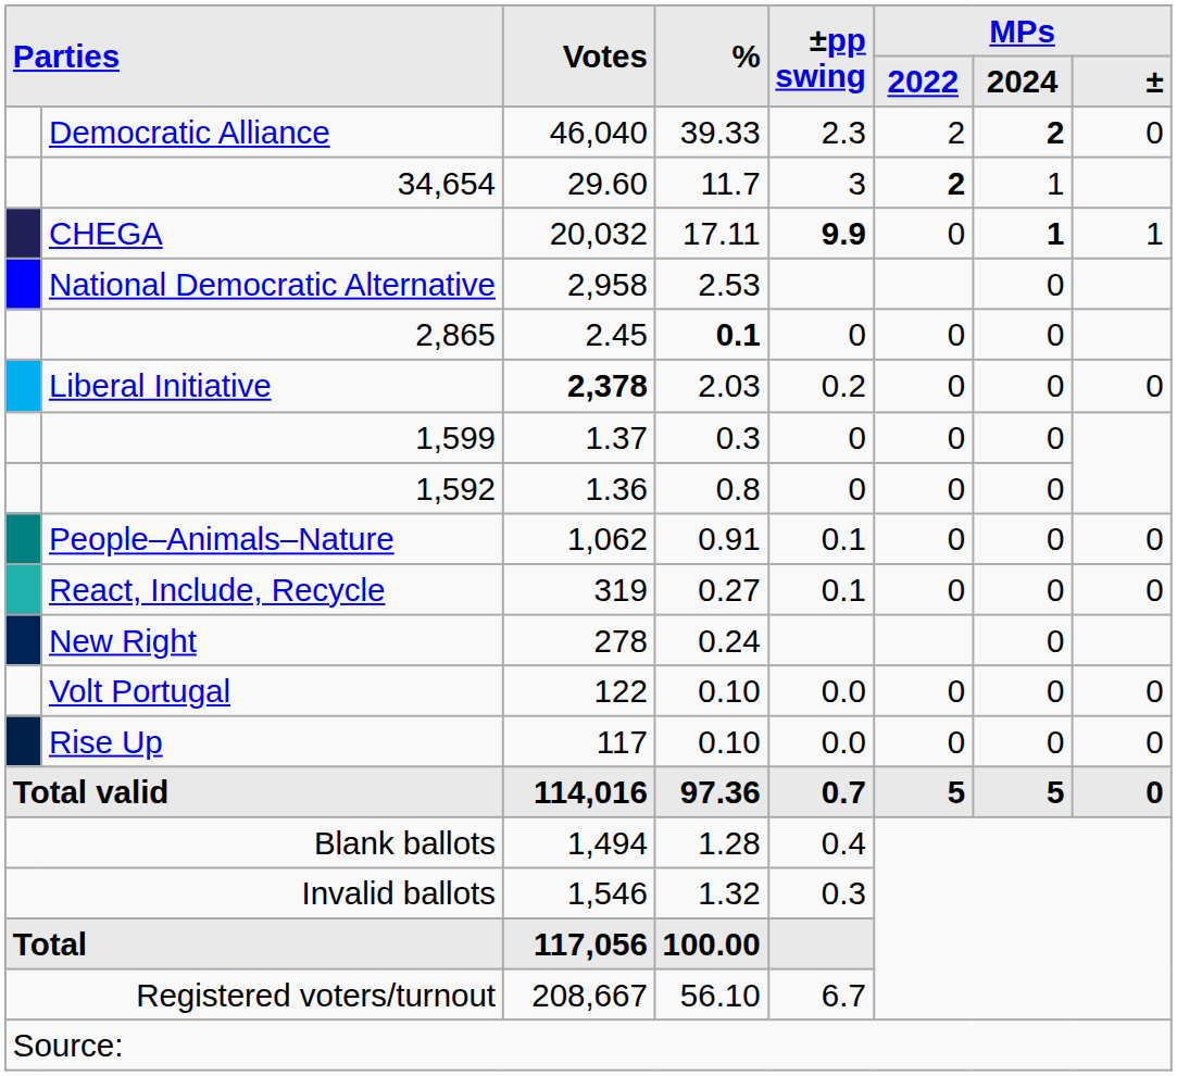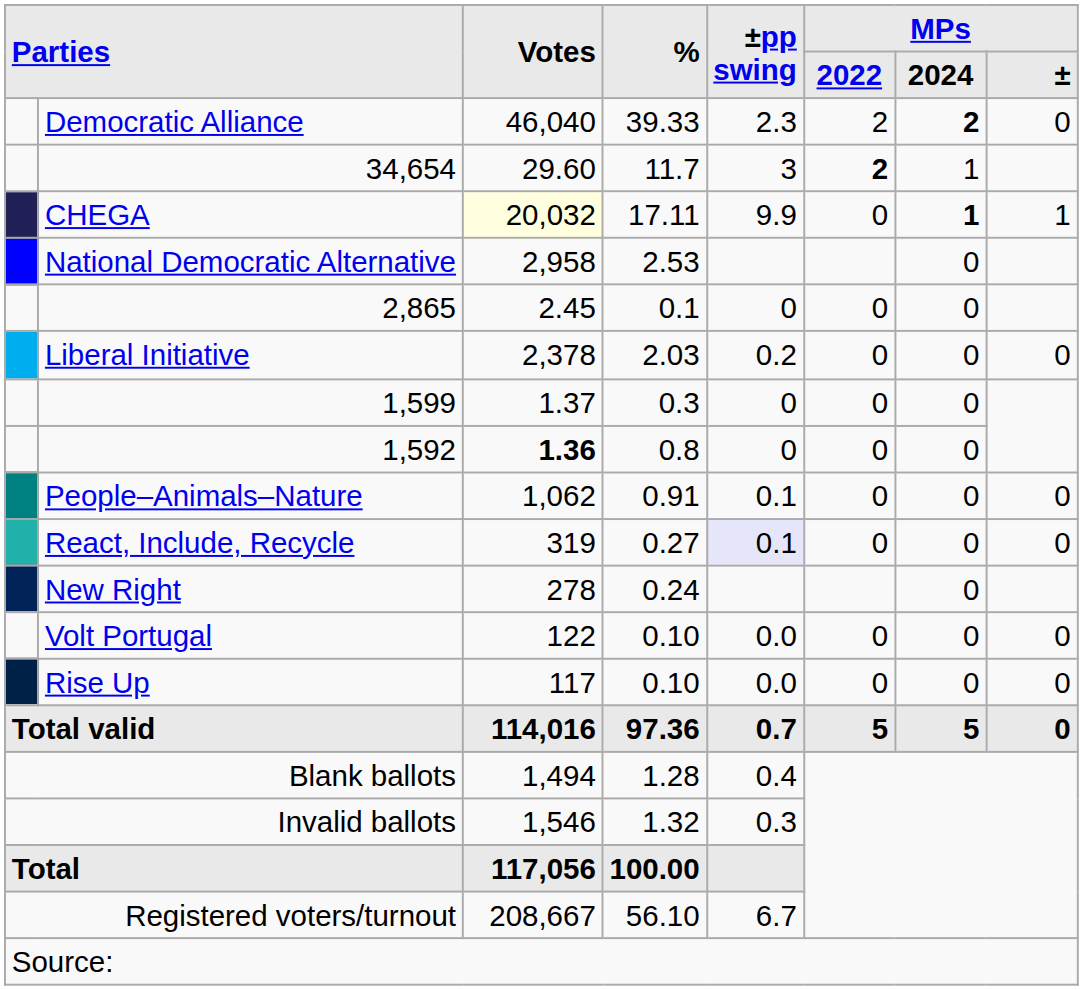CHEGA | Votes: no background -> lightyellow background
CHEGA | ±pp swing: bold -> normal
2,865 | %: bold -> normal
Liberal Initiative | Votes: bold -> normal
1,592 | Votes: normal -> bold
React, Include, Recycle | ±pp swing: no background -> lavender background
